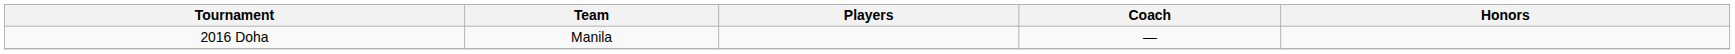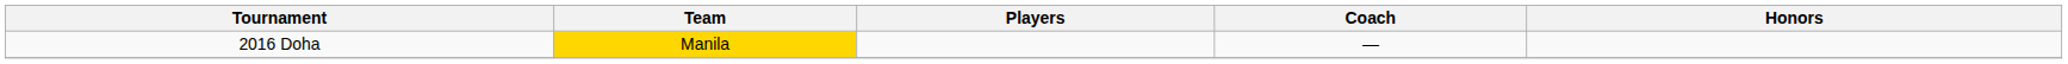2016 Doha | Team: no background -> gold background
